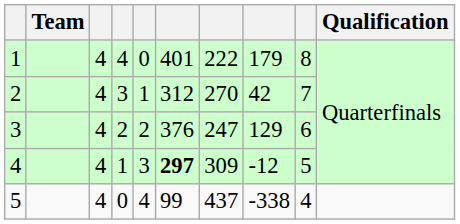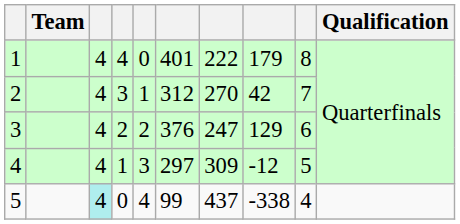row 5 | column 6: bold -> normal
row 6 | column 3: no background -> paleturquoise background
